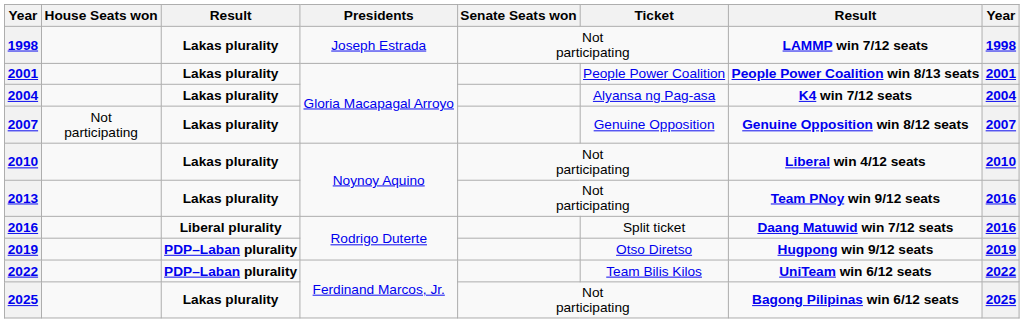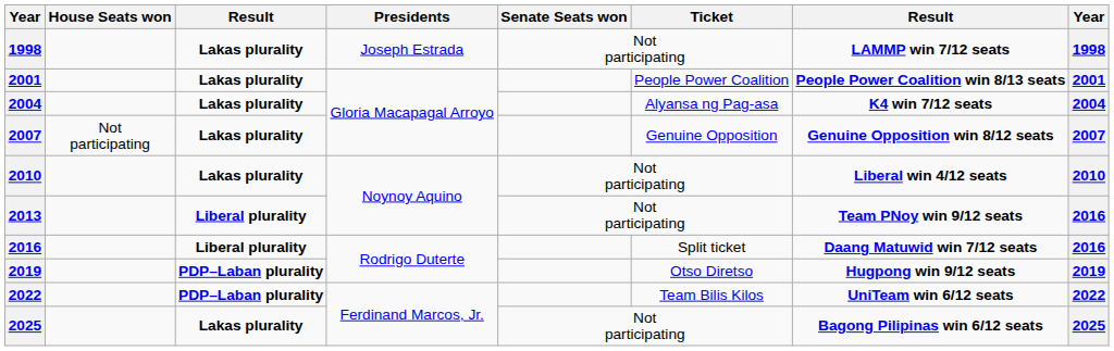2013 | column 3: Lakas plurality -> Liberal plurality
